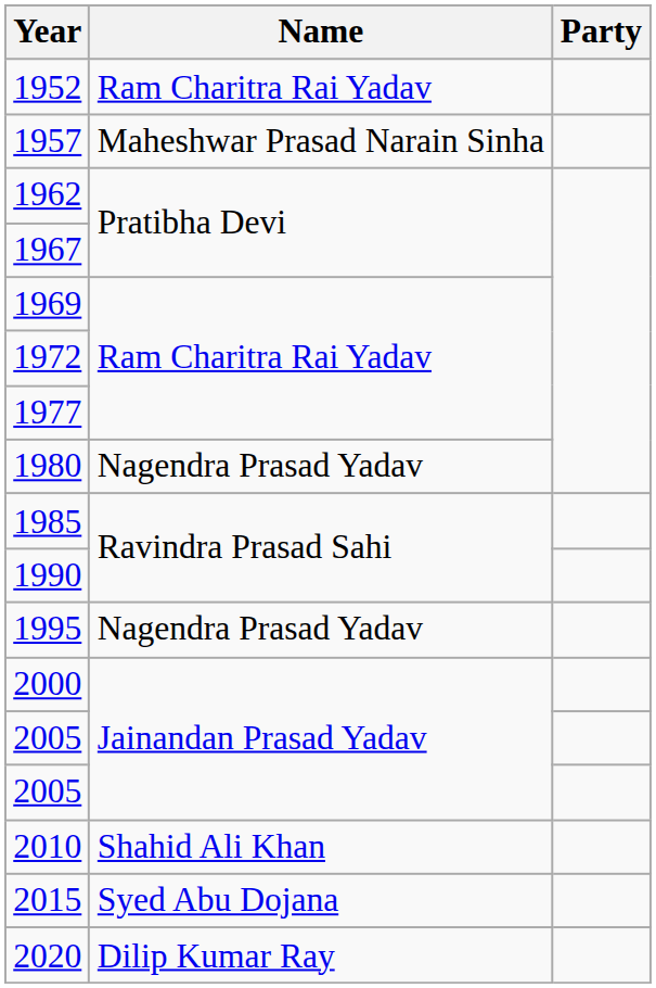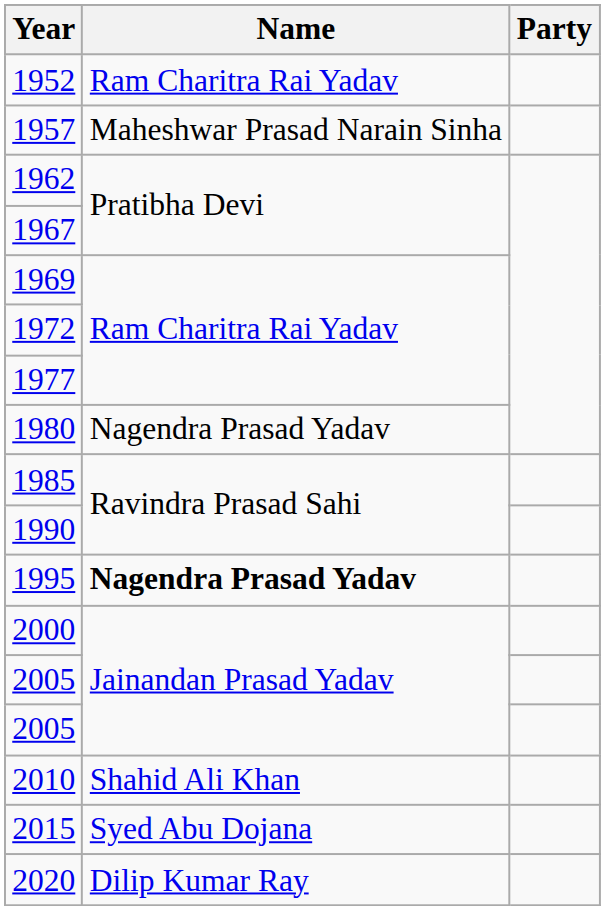1995 | Name: normal -> bold
